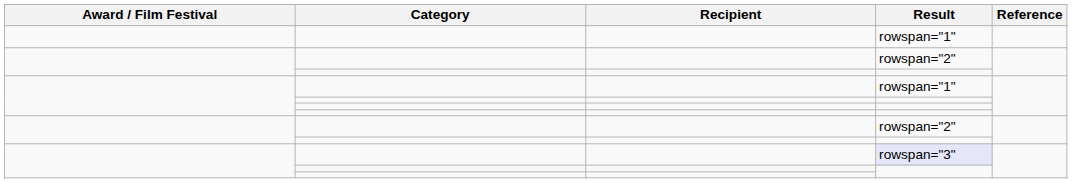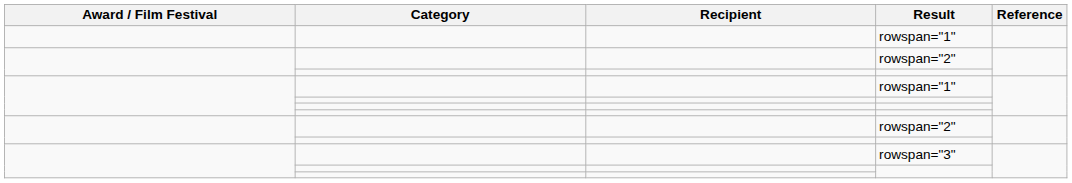rowspan="3" | Result: lavender background -> no background
